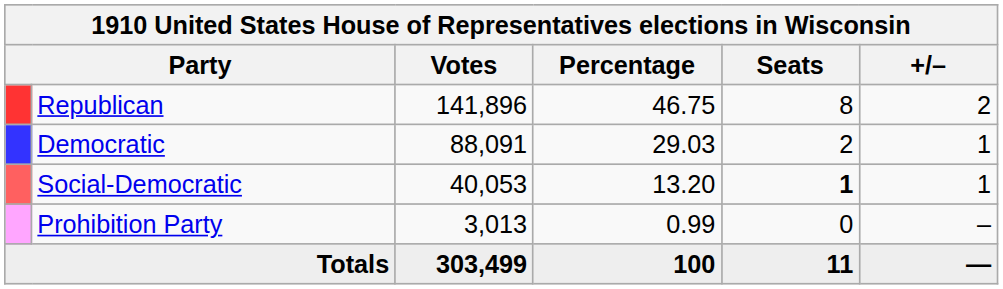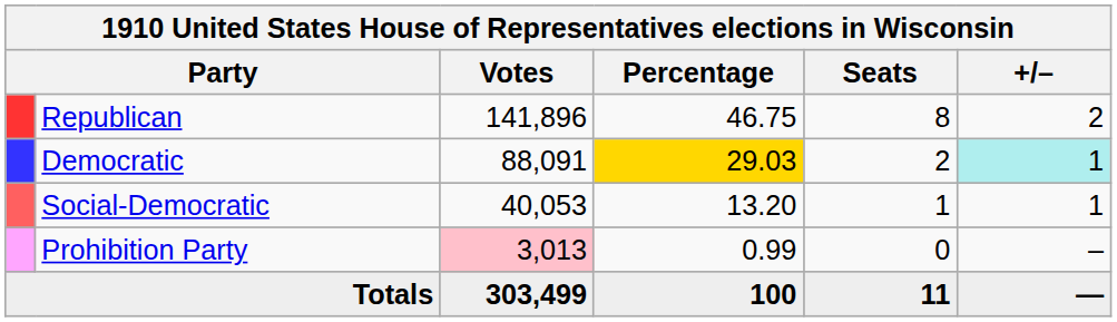Democratic | Percentage: no background -> gold background
Democratic | +/–: no background -> paleturquoise background
Social-Democratic | Seats: bold -> normal
Prohibition Party | Votes: no background -> pink background
